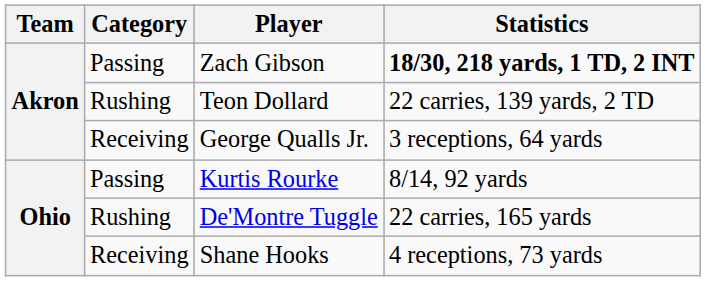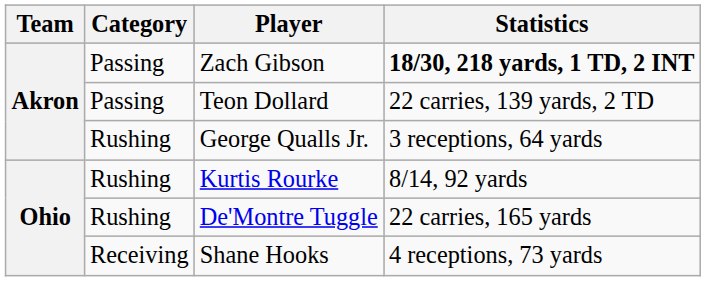Teon Dollard | Category: Rushing -> Passing
George Qualls Jr. | Category: Receiving -> Rushing
Kurtis Rourke | Category: Passing -> Rushing
